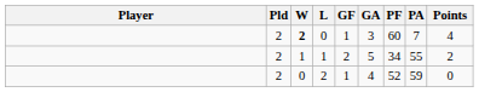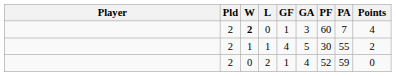row 3 | GF: 2 -> 4
row 3 | PF: 34 -> 30
